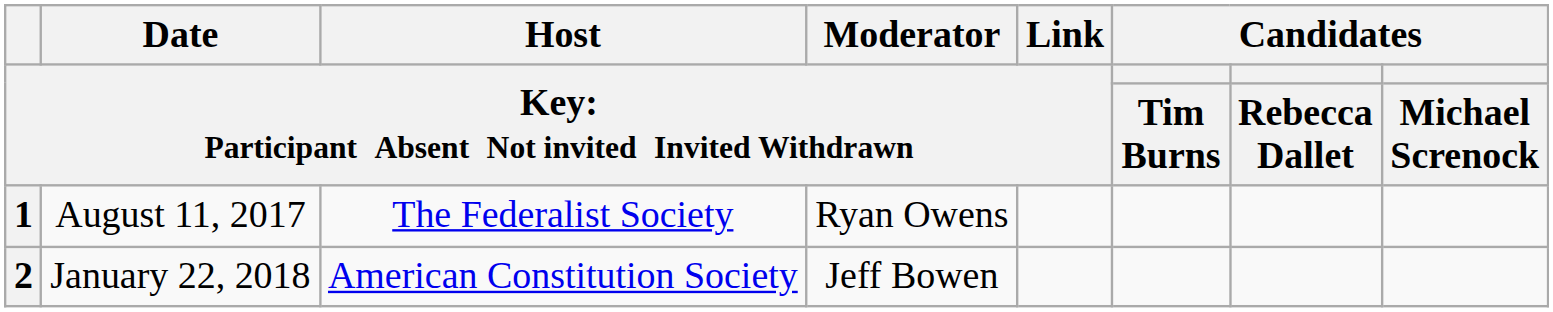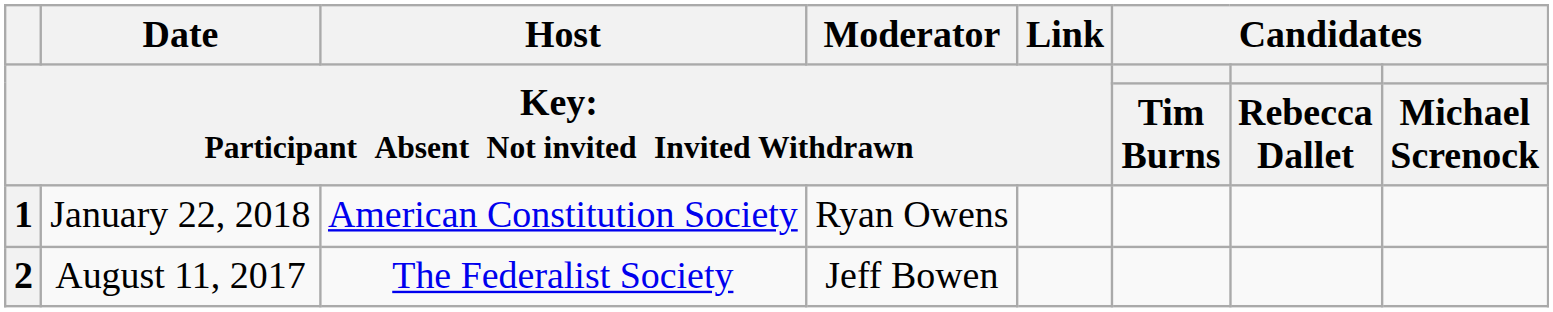1 | column 2: August 11, 2017 -> January 22, 2018
1 | column 3: The Federalist Society -> American Constitution Society
2 | column 2: January 22, 2018 -> August 11, 2017
2 | column 3: American Constitution Society -> The Federalist Society
